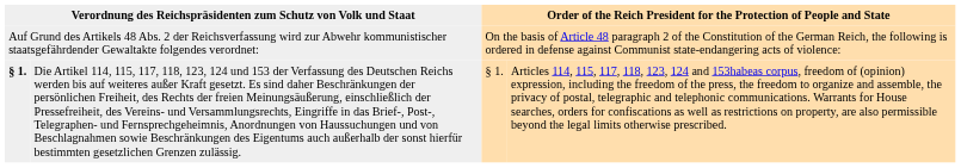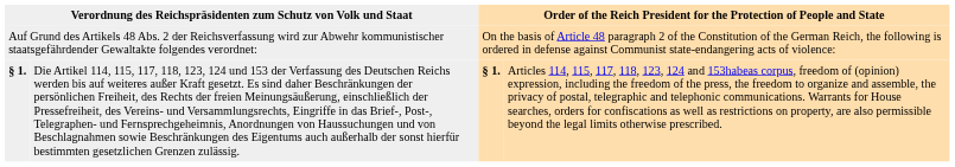row 3 | column 3: normal -> bold
